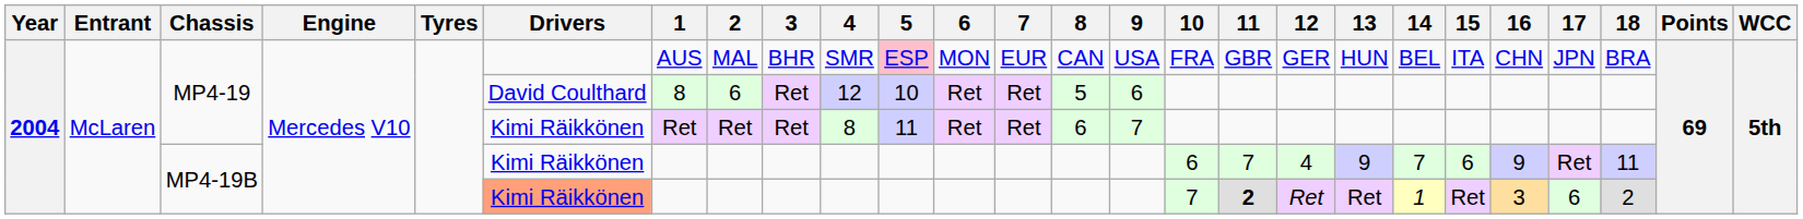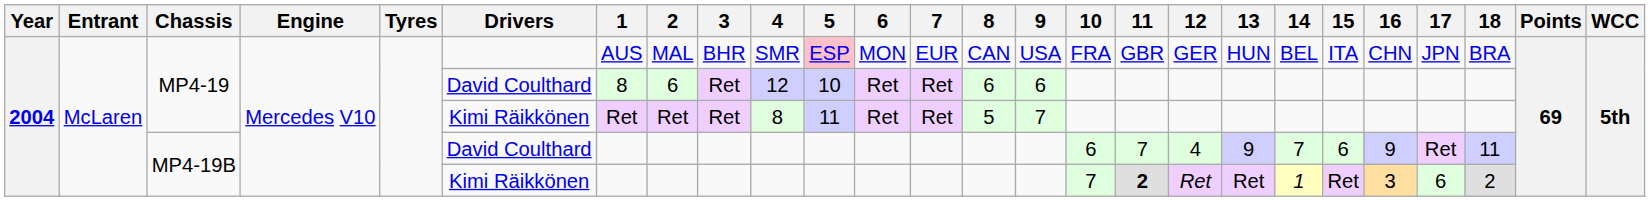row 3 | 8: 5 -> 6
row 4 | 8: 6 -> 5
row 5 | Drivers: Kimi Räikkönen -> David Coulthard
row 6 | Drivers: lightsalmon background -> no background
